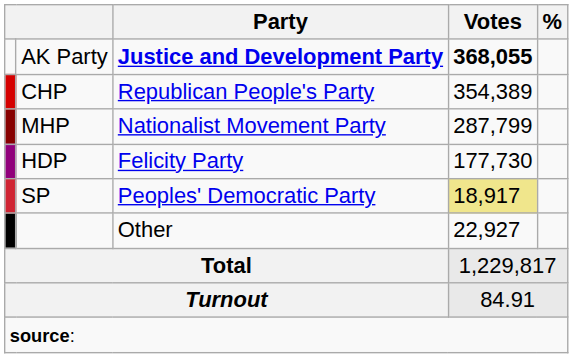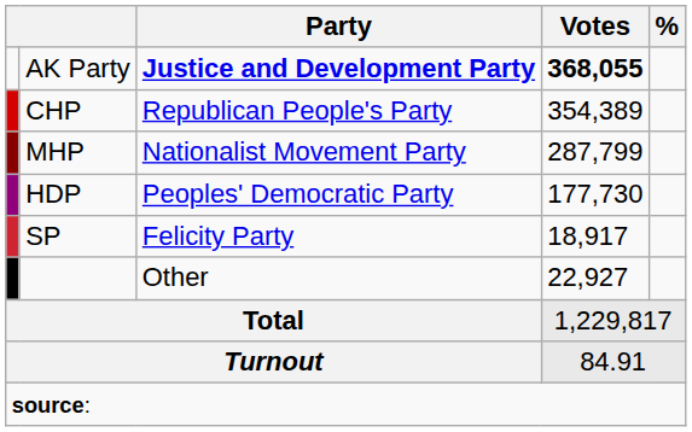HDP | Party: Felicity Party -> Peoples' Democratic Party
SP | Party: Peoples' Democratic Party -> Felicity Party
SP | Votes: khaki background -> no background
